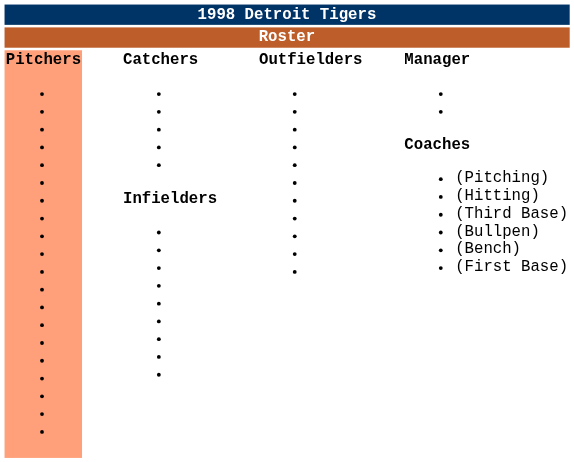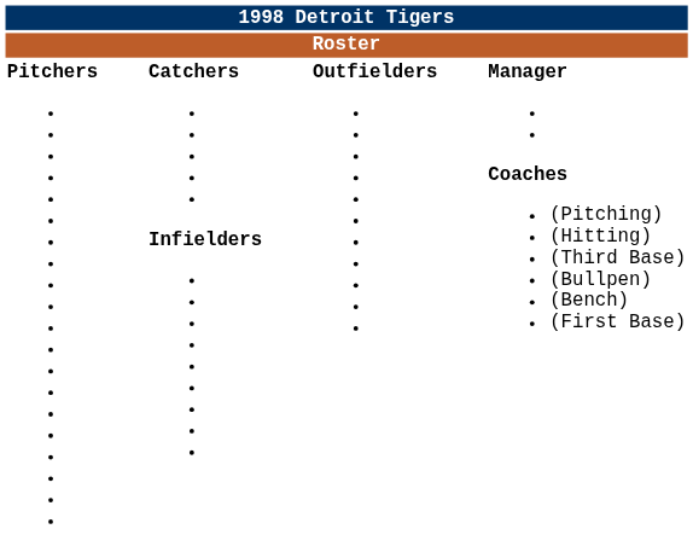Pitchers | column 1: lightsalmon background -> no background
